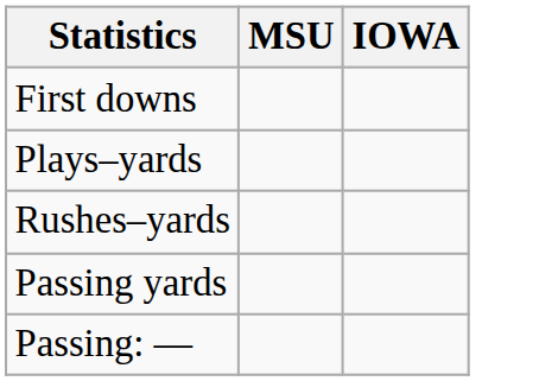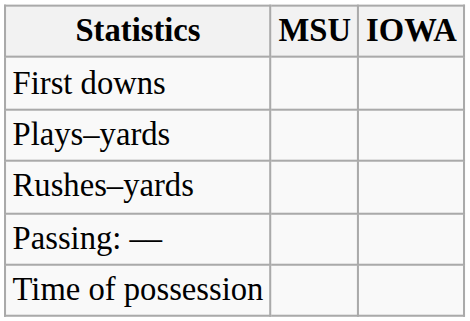- row: Passing yards
+ row: Time of possession
